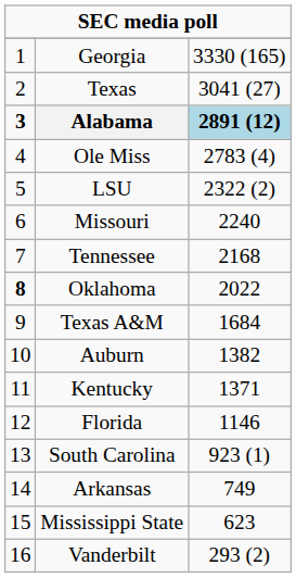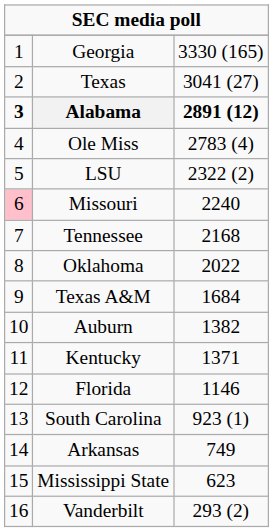Alabama | column 3: lightblue background -> no background
Missouri | column 1: no background -> pink background
Oklahoma | column 1: bold -> normal
